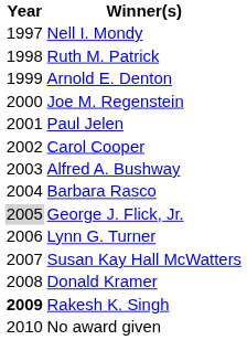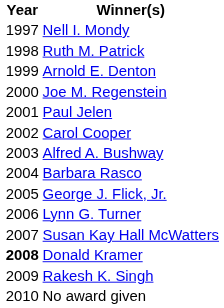George J. Flick, Jr. | Year: lightgrey background -> no background
Donald Kramer | Year: normal -> bold
Rakesh K. Singh | Year: bold -> normal
